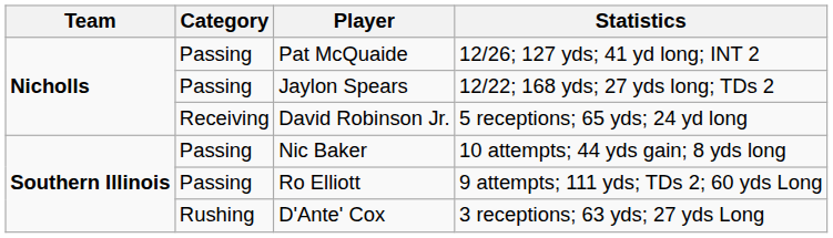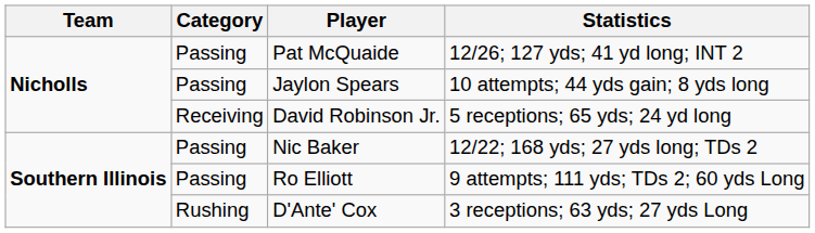Jaylon Spears | Statistics: 12/22; 168 yds; 27 yds long; TDs 2 -> 10 attempts; 44 yds gain; 8 yds long
Nic Baker | Statistics: 10 attempts; 44 yds gain; 8 yds long -> 12/22; 168 yds; 27 yds long; TDs 2
